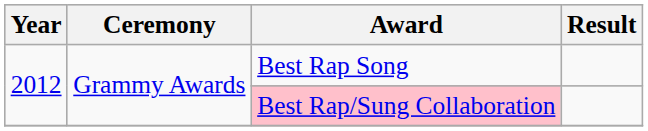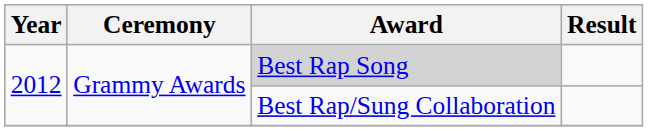Best Rap Song | Award: no background -> lightgrey background
Best Rap/Sung Collaboration | Award: pink background -> no background
